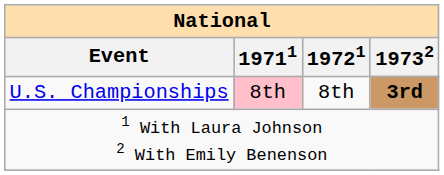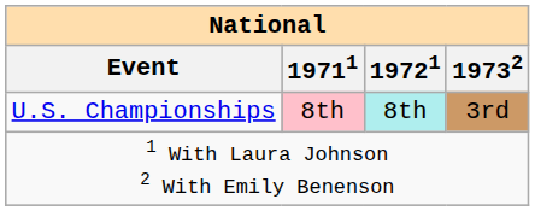U.S. Championships | 19721: no background -> paleturquoise background
U.S. Championships | 19732: bold -> normal
